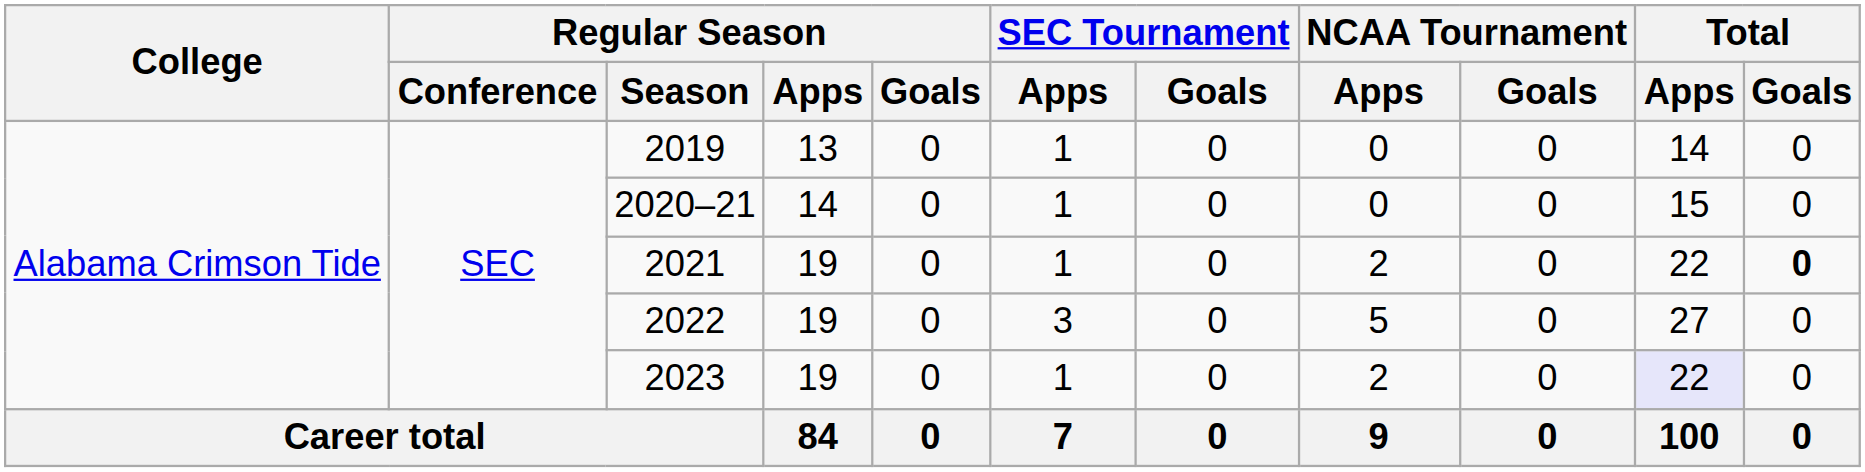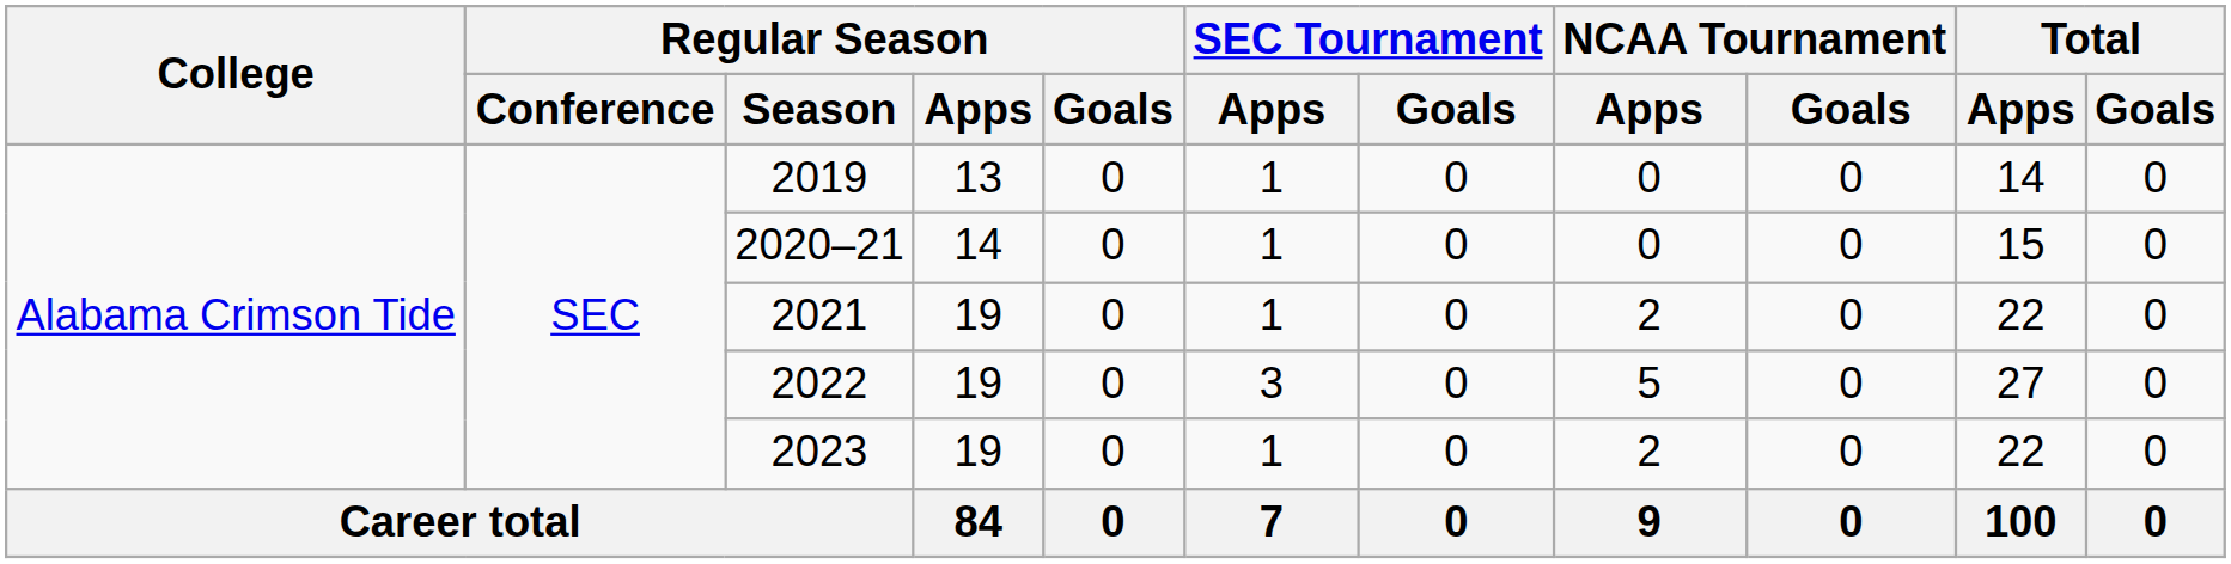2021 | Total / Goals: bold -> normal
2023 | Total / Apps: lavender background -> no background
